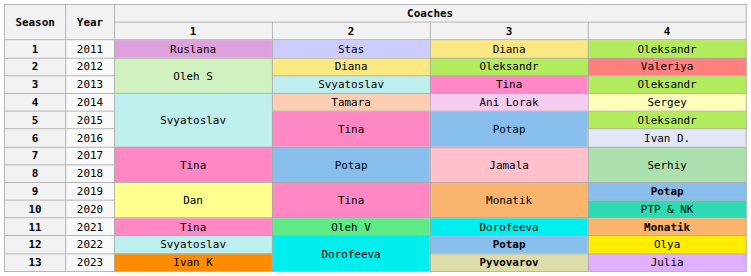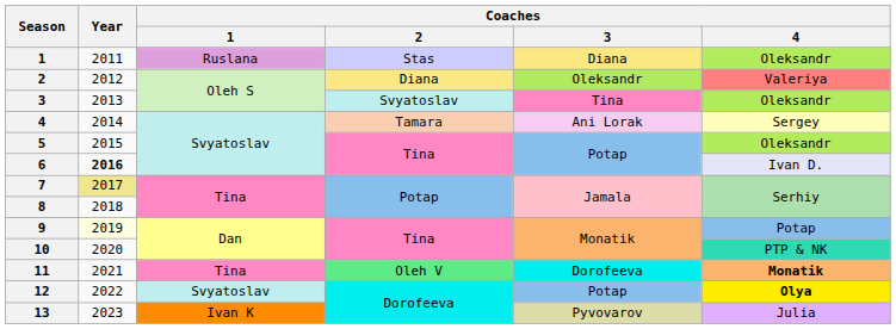6 | Year: normal -> bold
7 | Year: no background -> khaki background
9 | Year: no background -> lightyellow background
9 | Coaches / 4: bold -> normal
12 | Coaches / 3: bold -> normal
12 | Coaches / 4: normal -> bold
13 | Coaches / 3: bold -> normal
